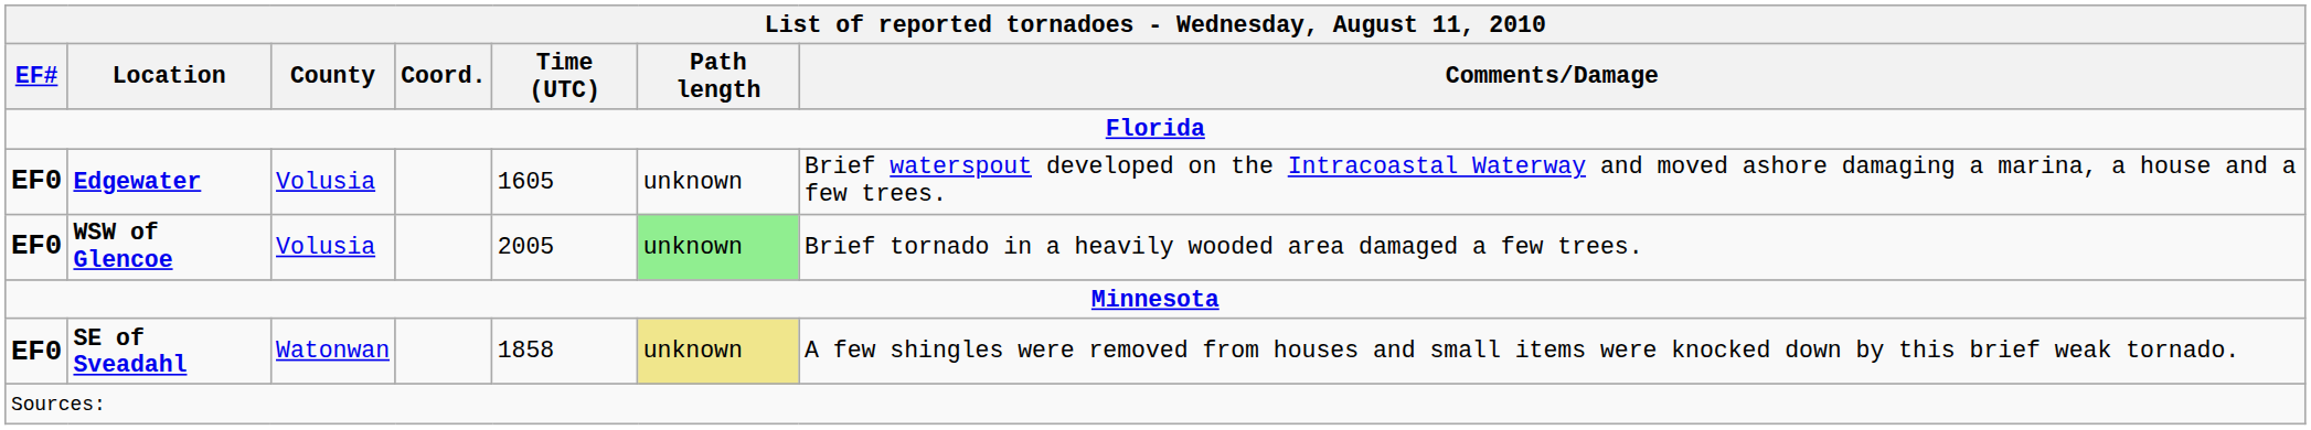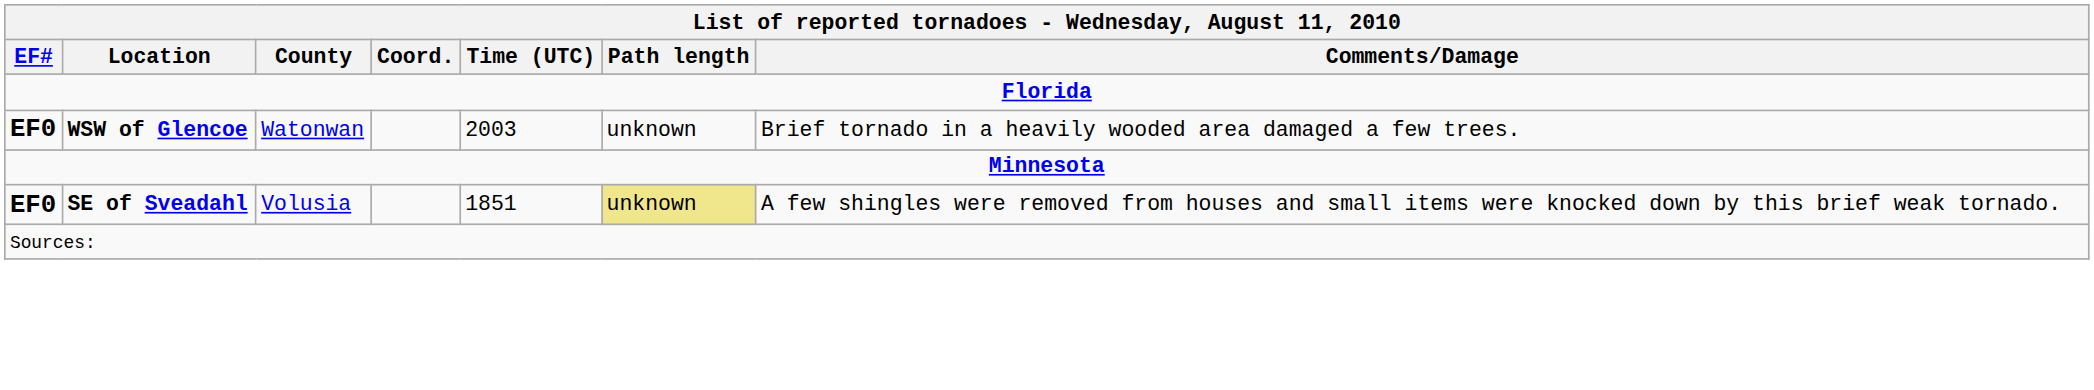- row: EF0 | Edgewater | Volusia | 1605 | unknown | Brief waterspout developed on the Intracoastal Waterway and moved ashore damaging a marina, a house and a few trees.
WSW of Glencoe | County: Volusia -> Watonwan
WSW of Glencoe | Time (UTC): 2005 -> 2003
WSW of Glencoe | Path length: lightgreen background -> no background
SE of Sveadahl | County: Watonwan -> Volusia
SE of Sveadahl | Time (UTC): 1858 -> 1851
